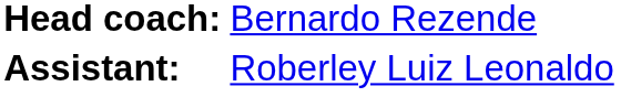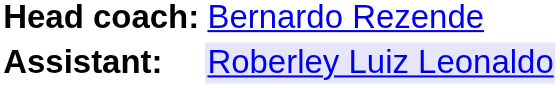Assistant: | column 2: no background -> lavender background
